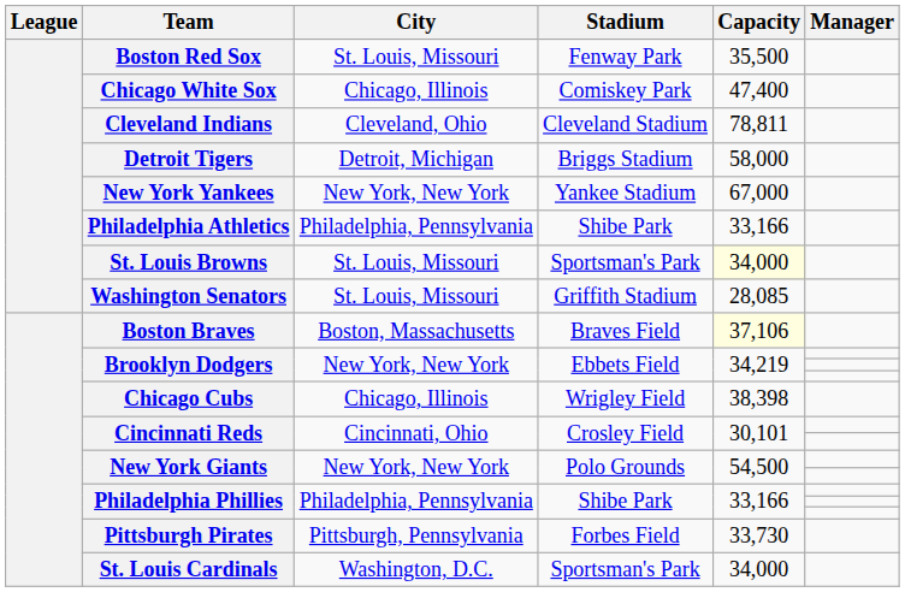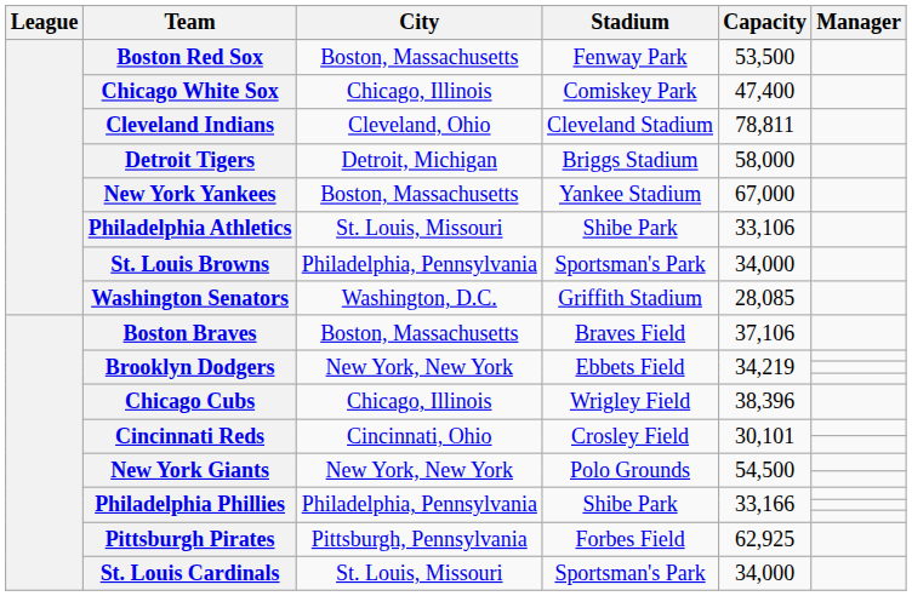Boston Red Sox | City: St. Louis, Missouri -> Boston, Massachusetts
Boston Red Sox | Capacity: 35,500 -> 53,500
New York Yankees | City: New York, New York -> Boston, Massachusetts
Philadelphia Athletics | City: Philadelphia, Pennsylvania -> St. Louis, Missouri
Philadelphia Athletics | Capacity: 33,166 -> 33,106
St. Louis Browns | City: St. Louis, Missouri -> Philadelphia, Pennsylvania
St. Louis Browns | Capacity: lightyellow background -> no background
Washington Senators | City: St. Louis, Missouri -> Washington, D.C.
Boston Braves | Capacity: lightyellow background -> no background
Chicago Cubs | Capacity: 38,398 -> 38,396
Pittsburgh Pirates | Capacity: 33,730 -> 62,925
St. Louis Cardinals | City: Washington, D.C. -> St. Louis, Missouri
